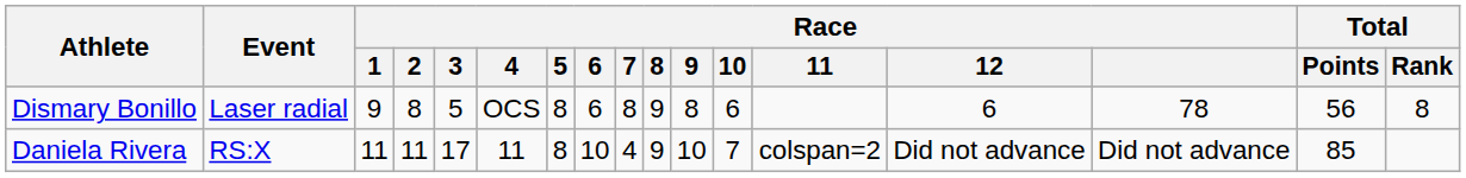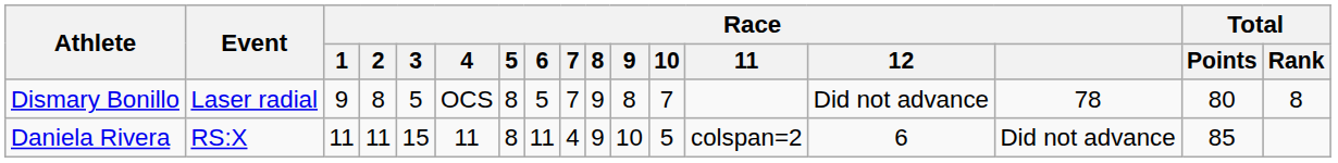Dismary Bonillo | Race / 6: 6 -> 5
Dismary Bonillo | Race / 7: 8 -> 7
Dismary Bonillo | Race / 10: 6 -> 7
Dismary Bonillo | Race / 12: 6 -> Did not advance
Dismary Bonillo | Total / Points: 56 -> 80
Daniela Rivera | Race / 3: 17 -> 15
Daniela Rivera | Race / 6: 10 -> 11
Daniela Rivera | Race / 10: 7 -> 5
Daniela Rivera | Race / 12: Did not advance -> 6
